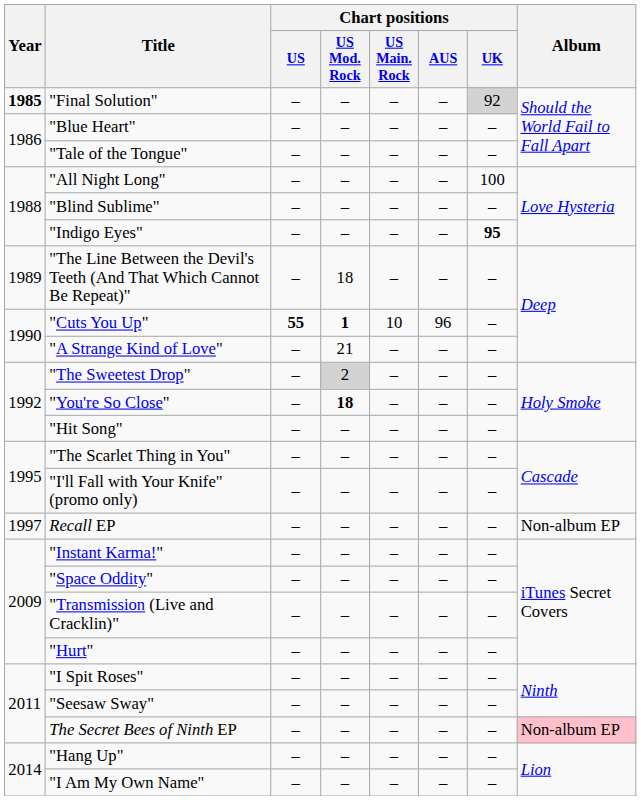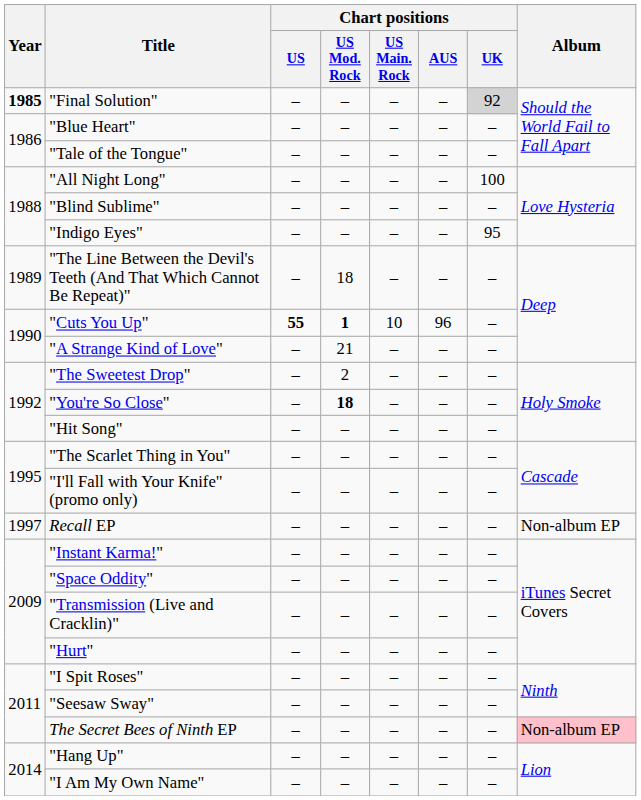"Indigo Eyes" | Chart positions / UK: bold -> normal
"The Sweetest Drop" | Chart positions / US Mod. Rock: lightgrey background -> no background
